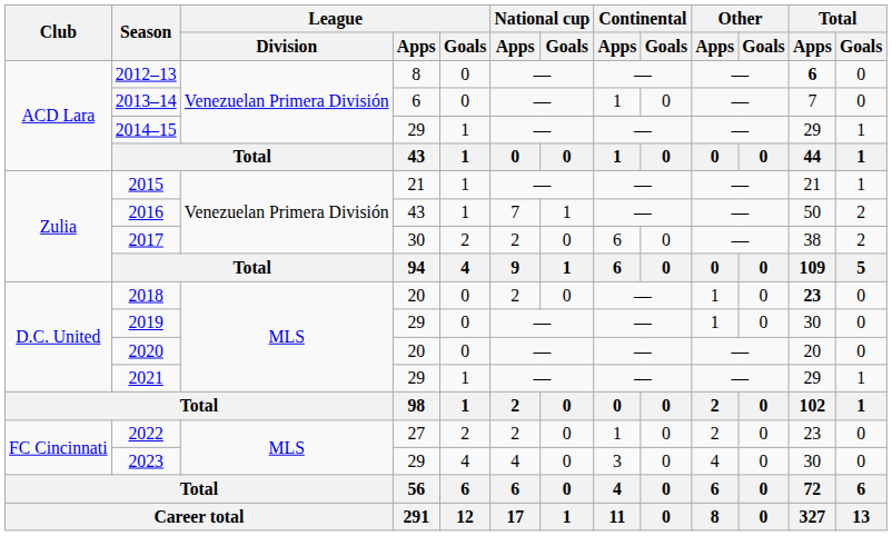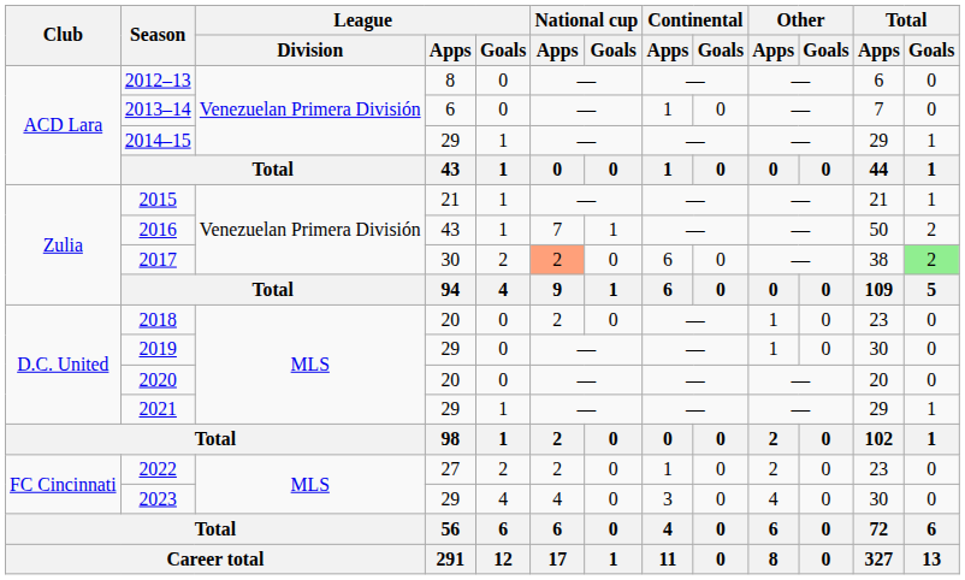2012–13 | Total / Apps: bold -> normal
2017 | National cup / Apps: no background -> lightsalmon background
2017 | Total / Goals: no background -> lightgreen background
2018 | Total / Apps: bold -> normal
